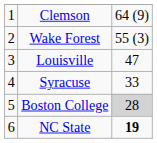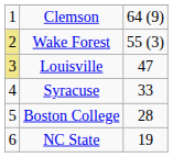Wake Forest | column 1: no background -> khaki background
Louisville | column 1: no background -> khaki background
Boston College | column 3: lightgrey background -> no background
NC State | column 3: bold -> normal
